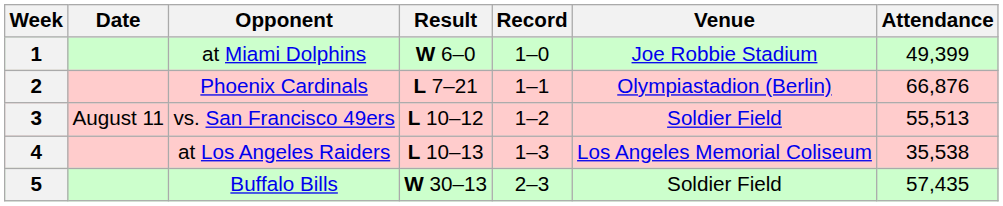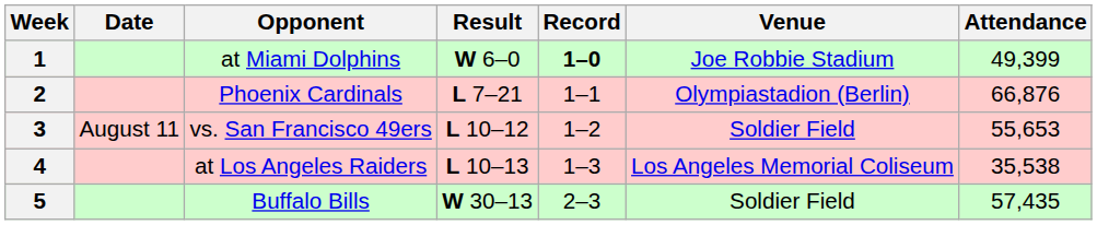1 | Record: normal -> bold
3 | Attendance: 55,513 -> 55,653
